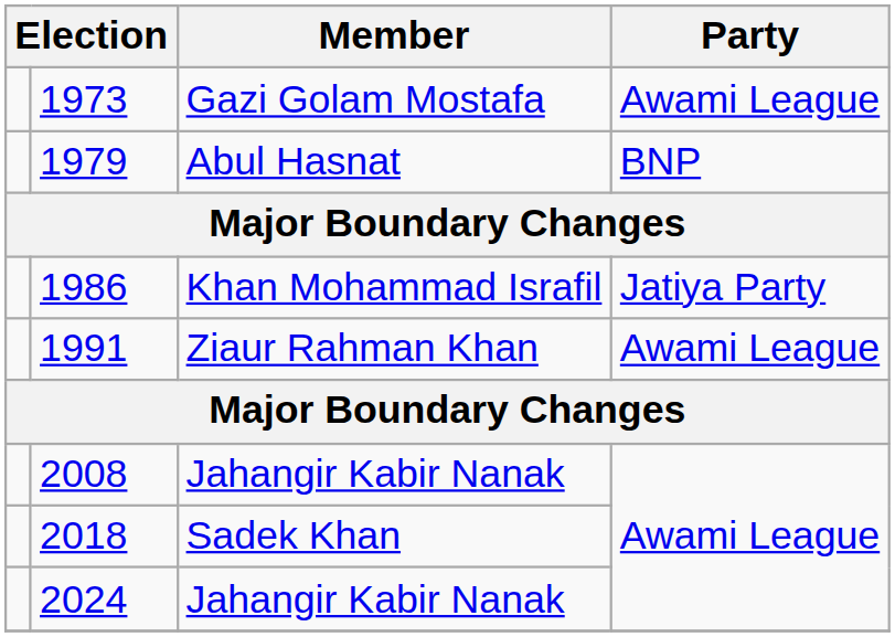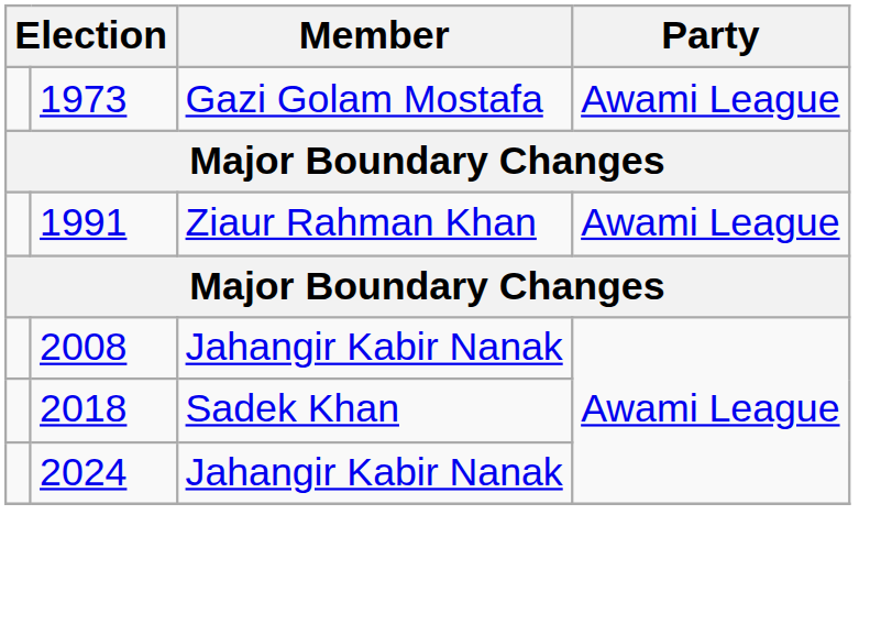- row: 1979 | Abul Hasnat | BNP
- row: 1986 | Khan Mohammad Israfil | Jatiya Party
